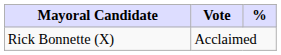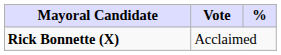Rick Bonnette (X) | Mayoral Candidate: normal -> bold
